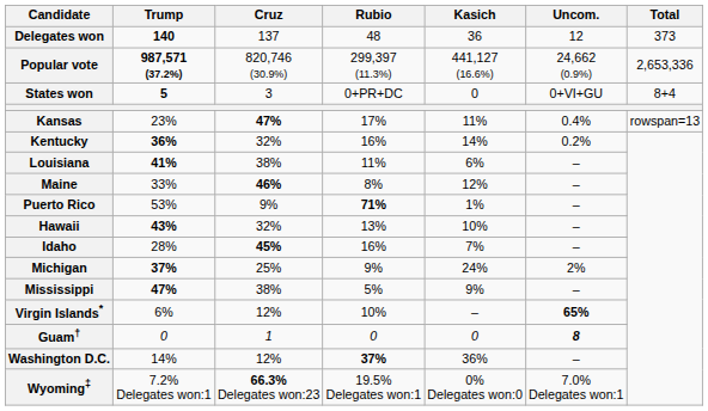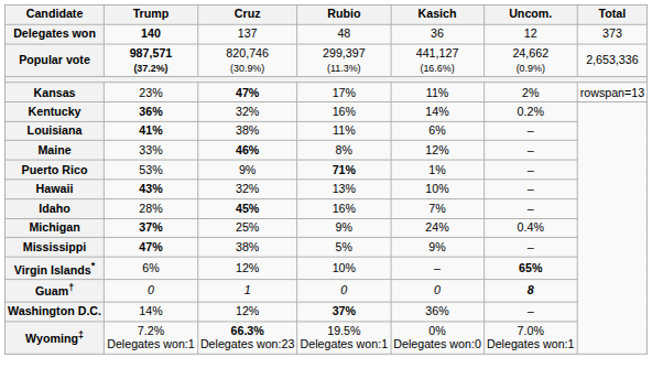- row: States won | 5 | 3 | 0+PR+DC | 0 | 0+VI+GU | 8+4
Kansas | Uncom.: 0.4% -> 2%
Michigan | Uncom.: 2% -> 0.4%
